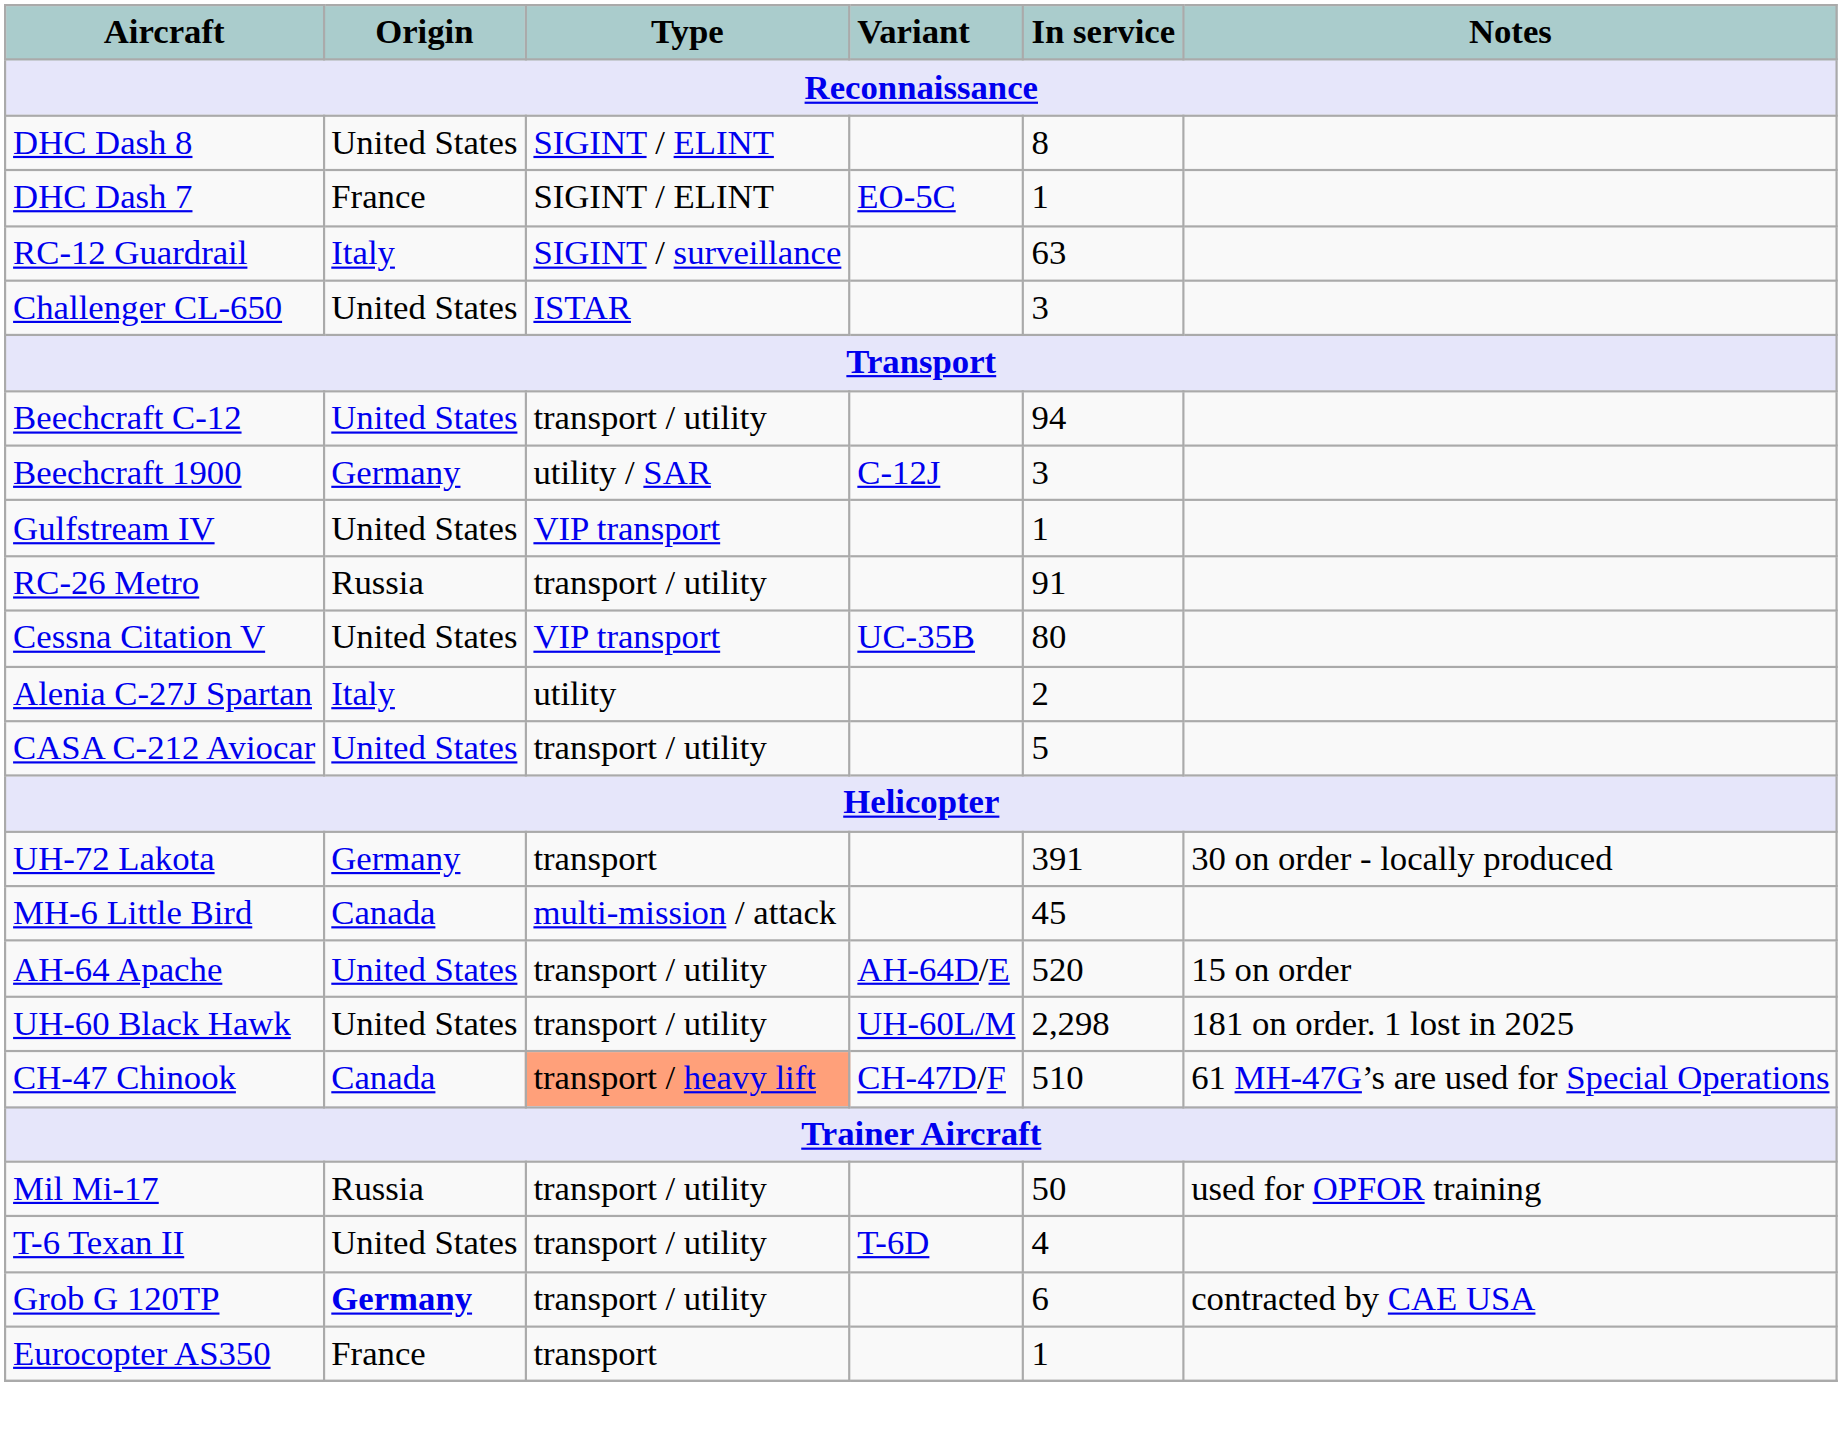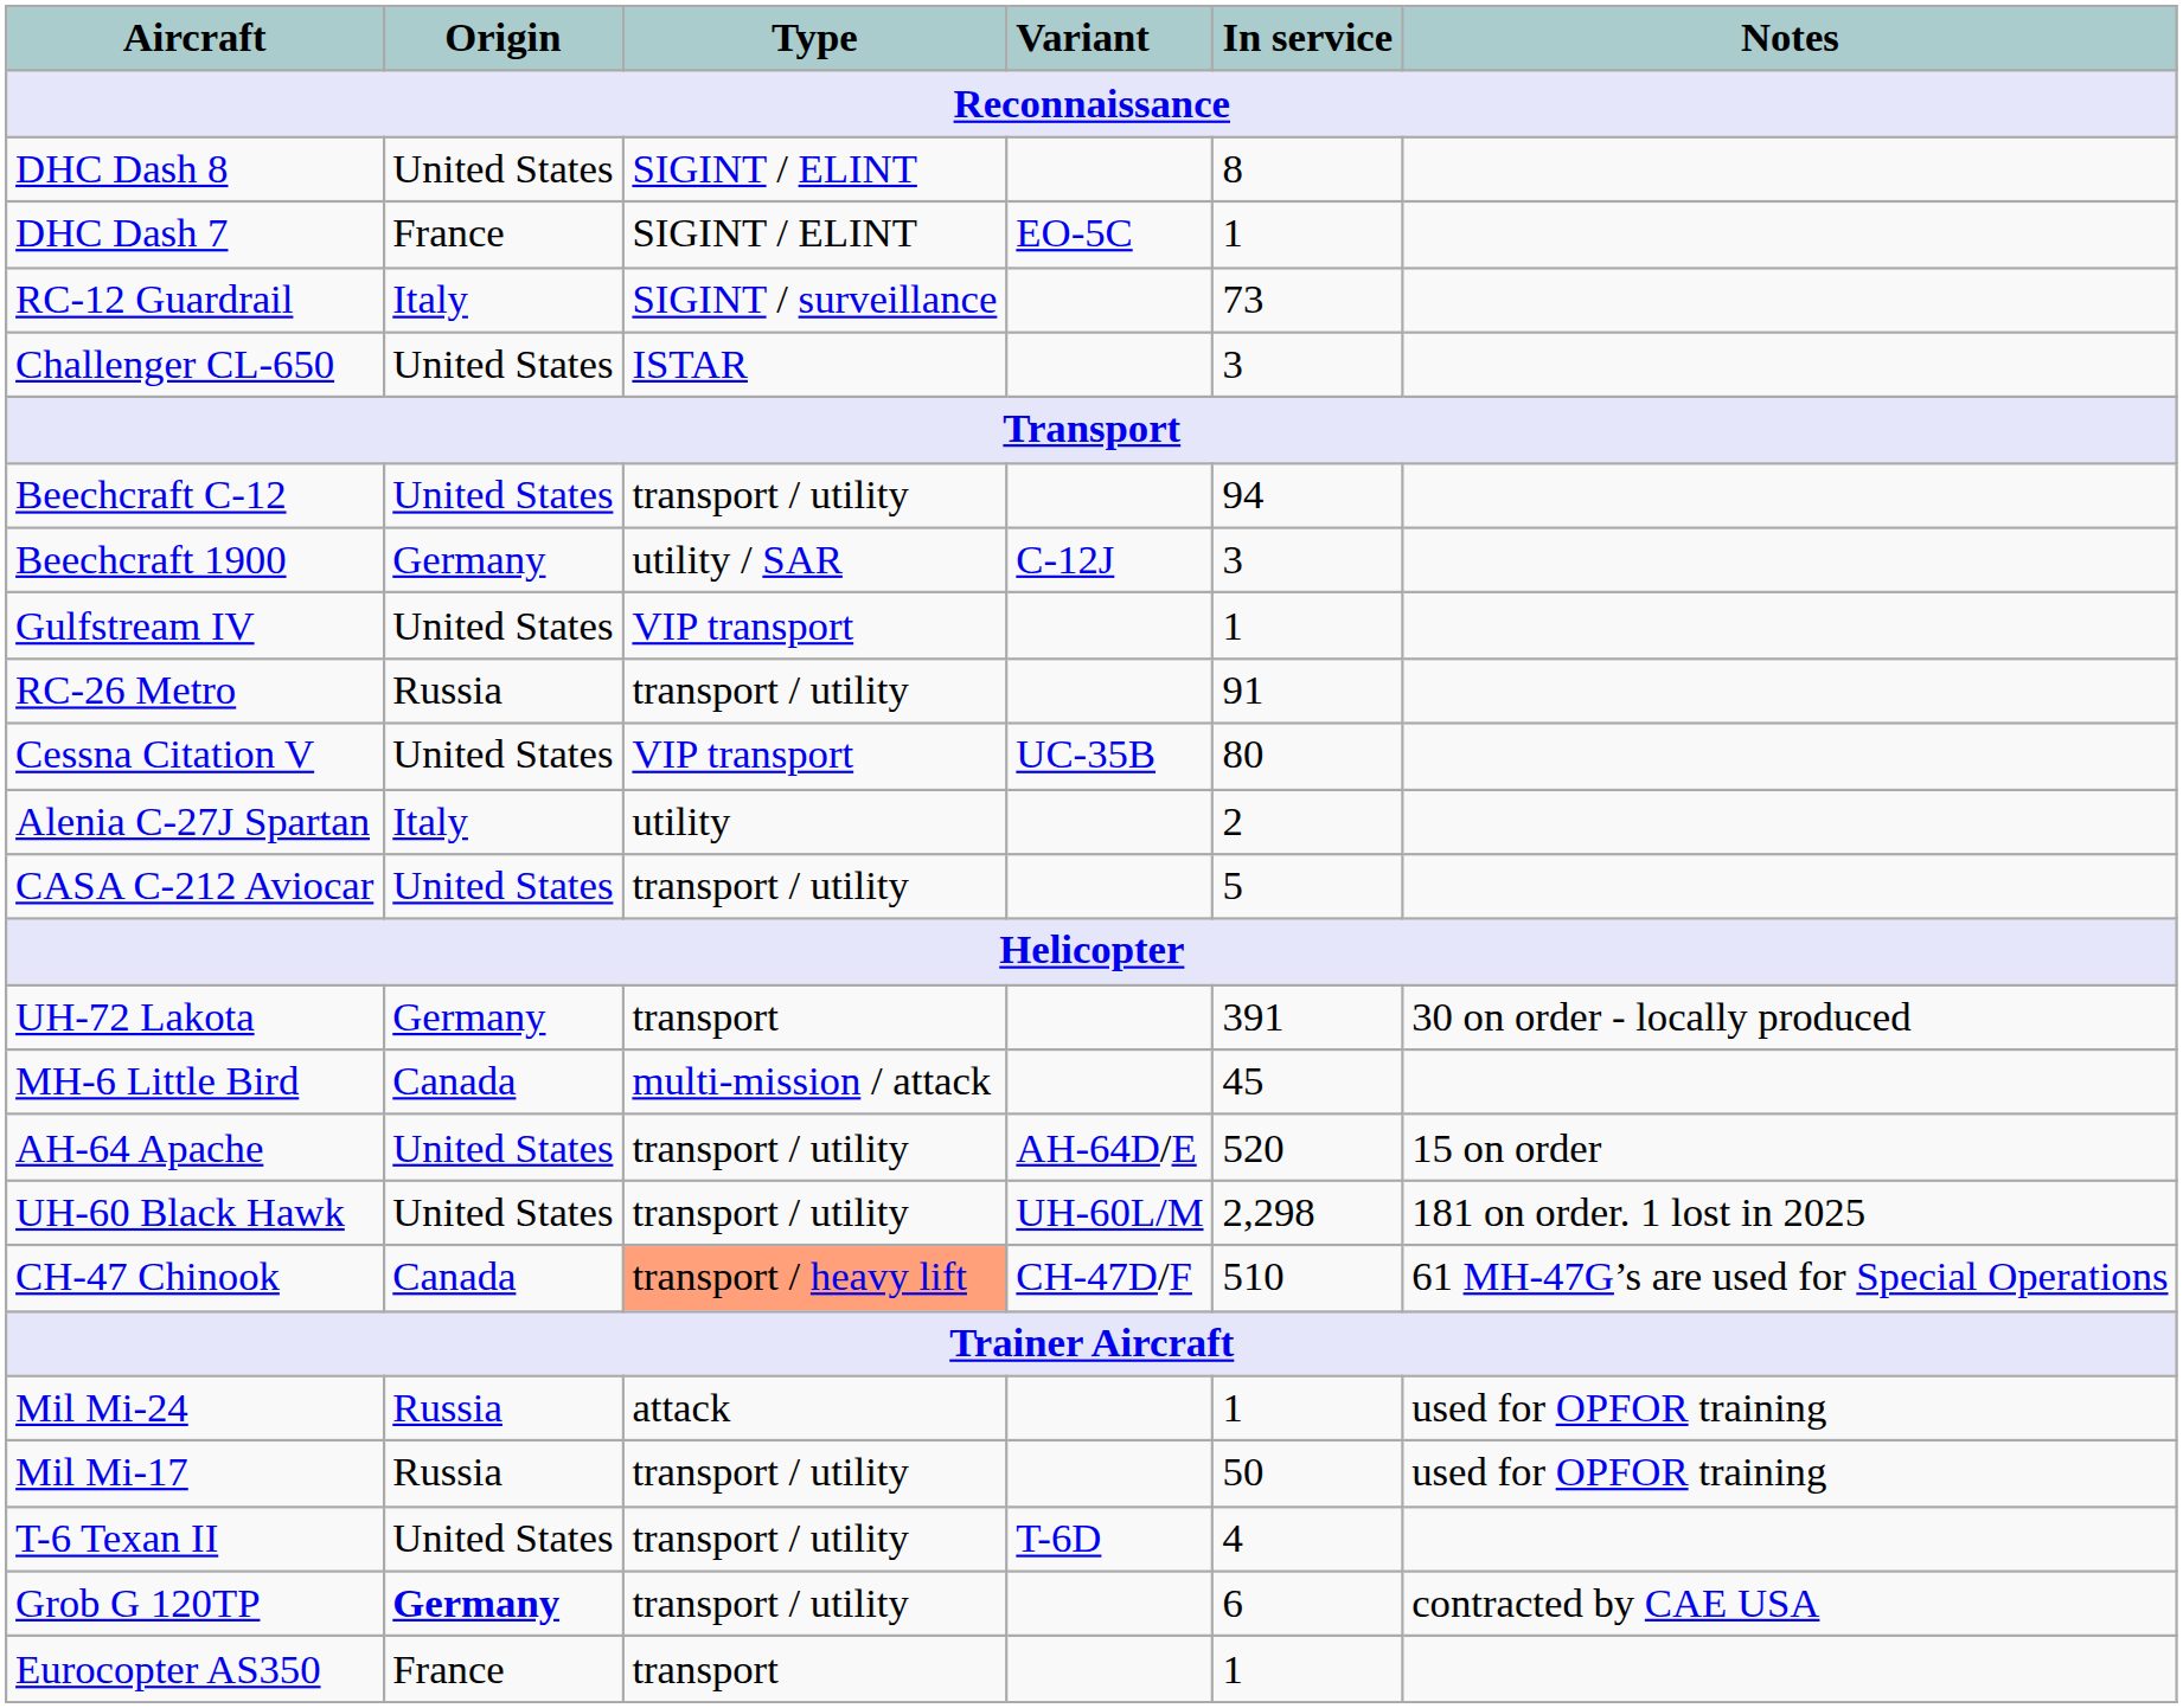RC-12 Guardrail | In service: 63 -> 73
+ row: Mil Mi-24 | Russia | attack | 1 | used for OPFOR training
